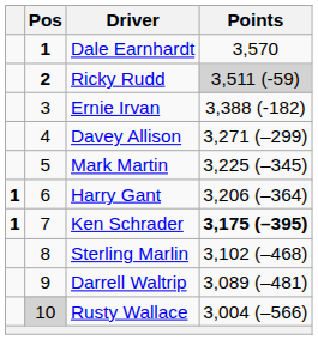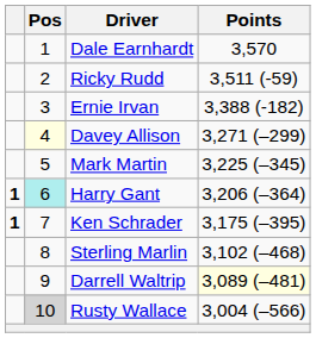Dale Earnhardt | Pos: bold -> normal
Ricky Rudd | Pos: bold -> normal
Ricky Rudd | Points: lightgrey background -> no background
Davey Allison | Pos: no background -> lightyellow background
Harry Gant | Pos: no background -> paleturquoise background
Ken Schrader | Points: bold -> normal
Darrell Waltrip | Points: no background -> lightyellow background
